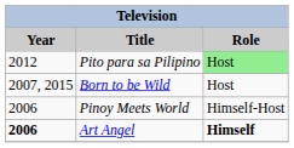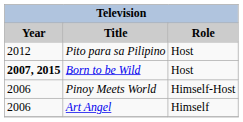Pito para sa Pilipino | Role: lightgreen background -> no background
Born to be Wild | Year: normal -> bold
Art Angel | Year: bold -> normal
Art Angel | Role: bold -> normal
